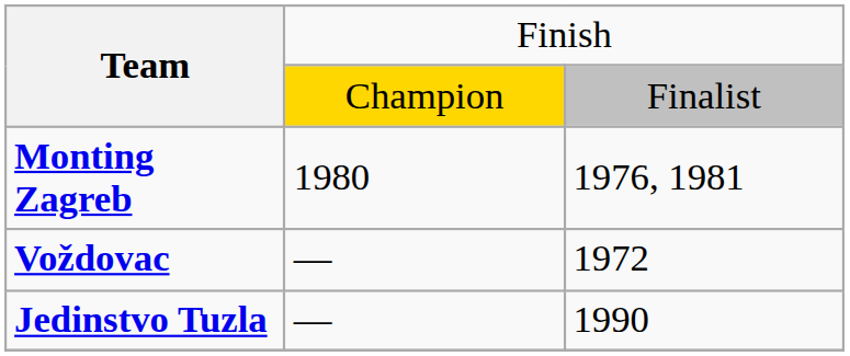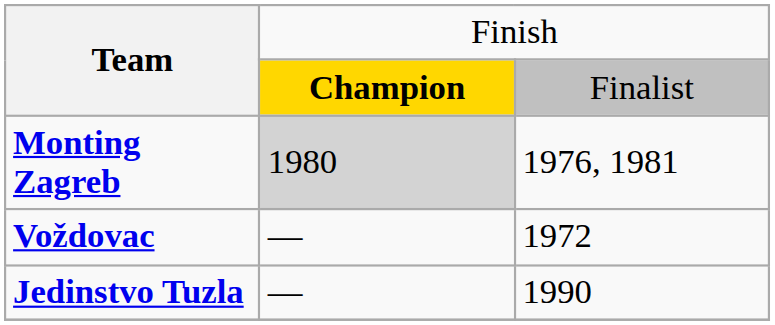Team / Finalist | column 2: normal -> bold
Monting Zagreb | column 2: no background -> lightgrey background
